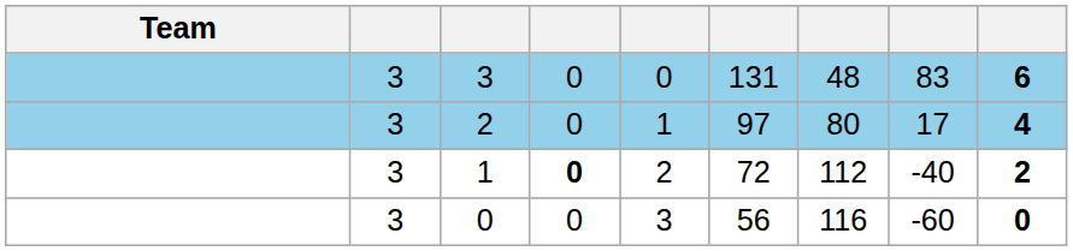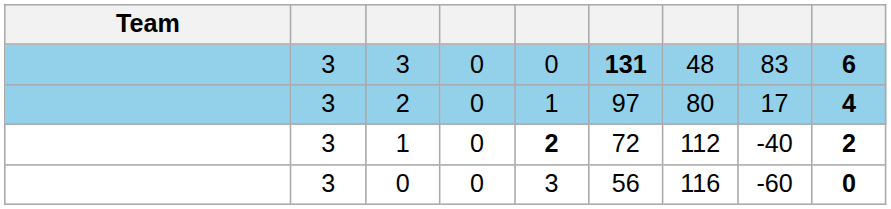row 2 | column 6: normal -> bold
row 4 | column 4: bold -> normal
row 4 | column 5: normal -> bold
